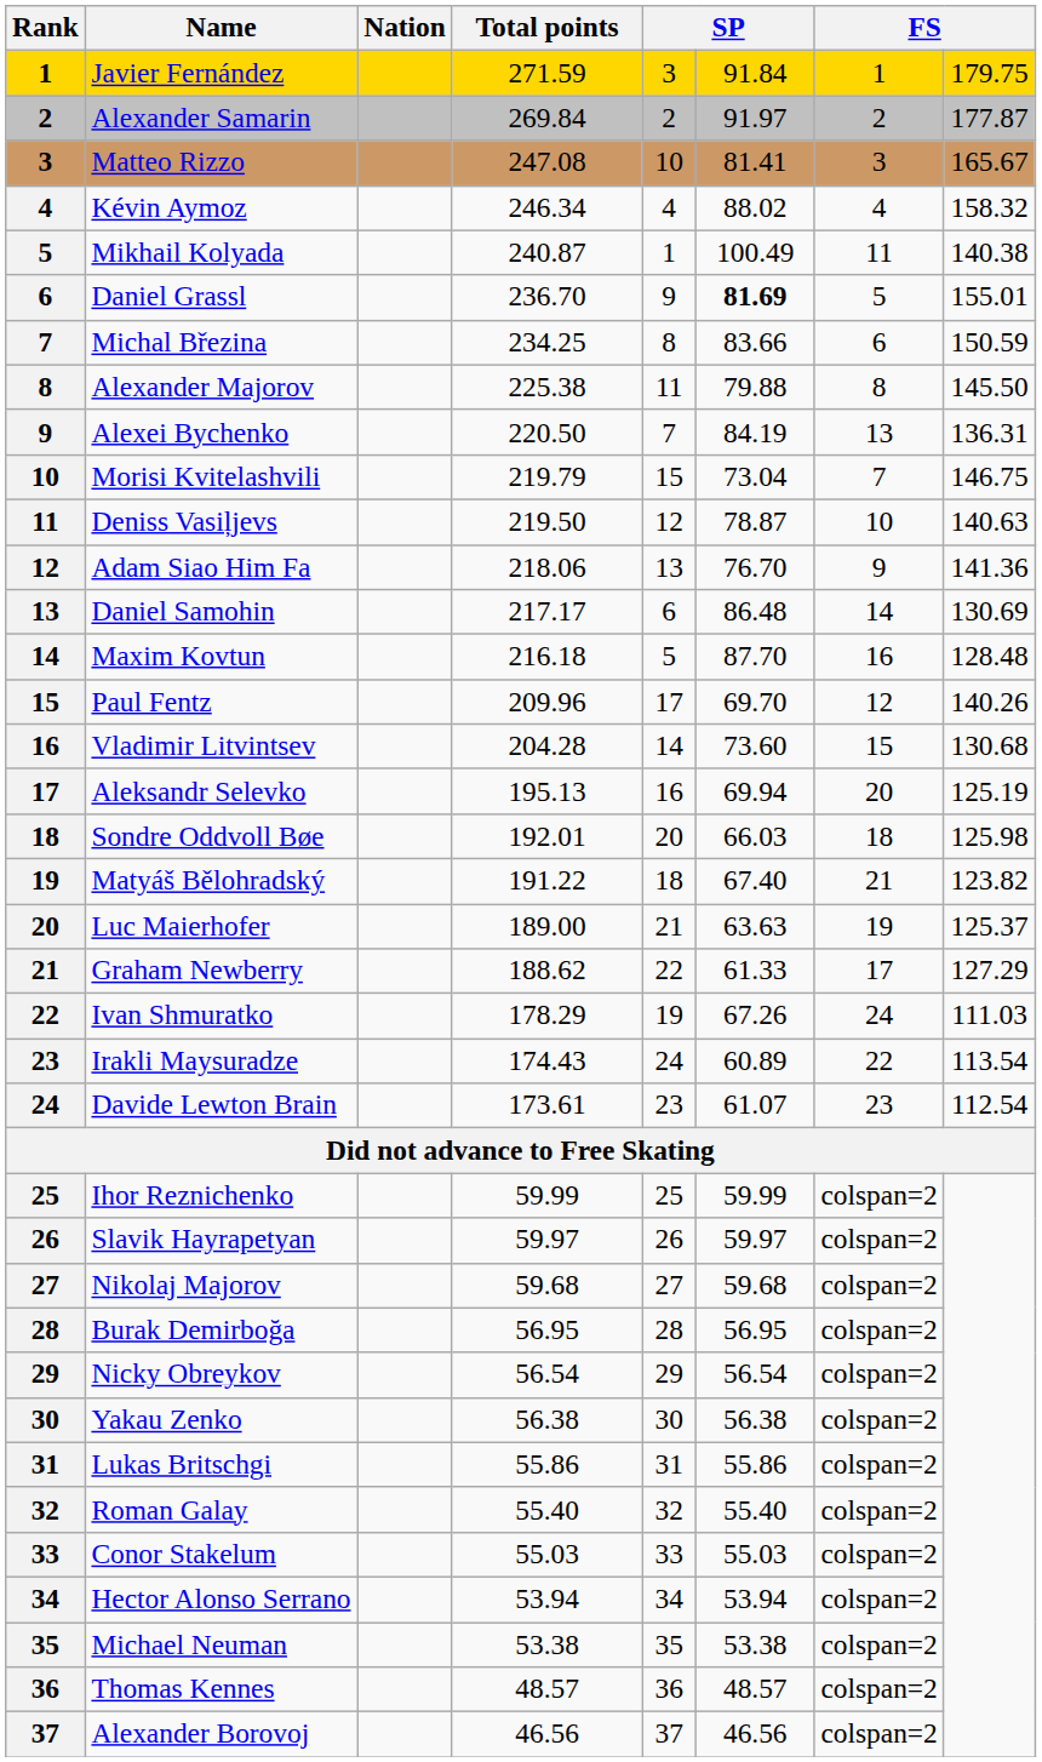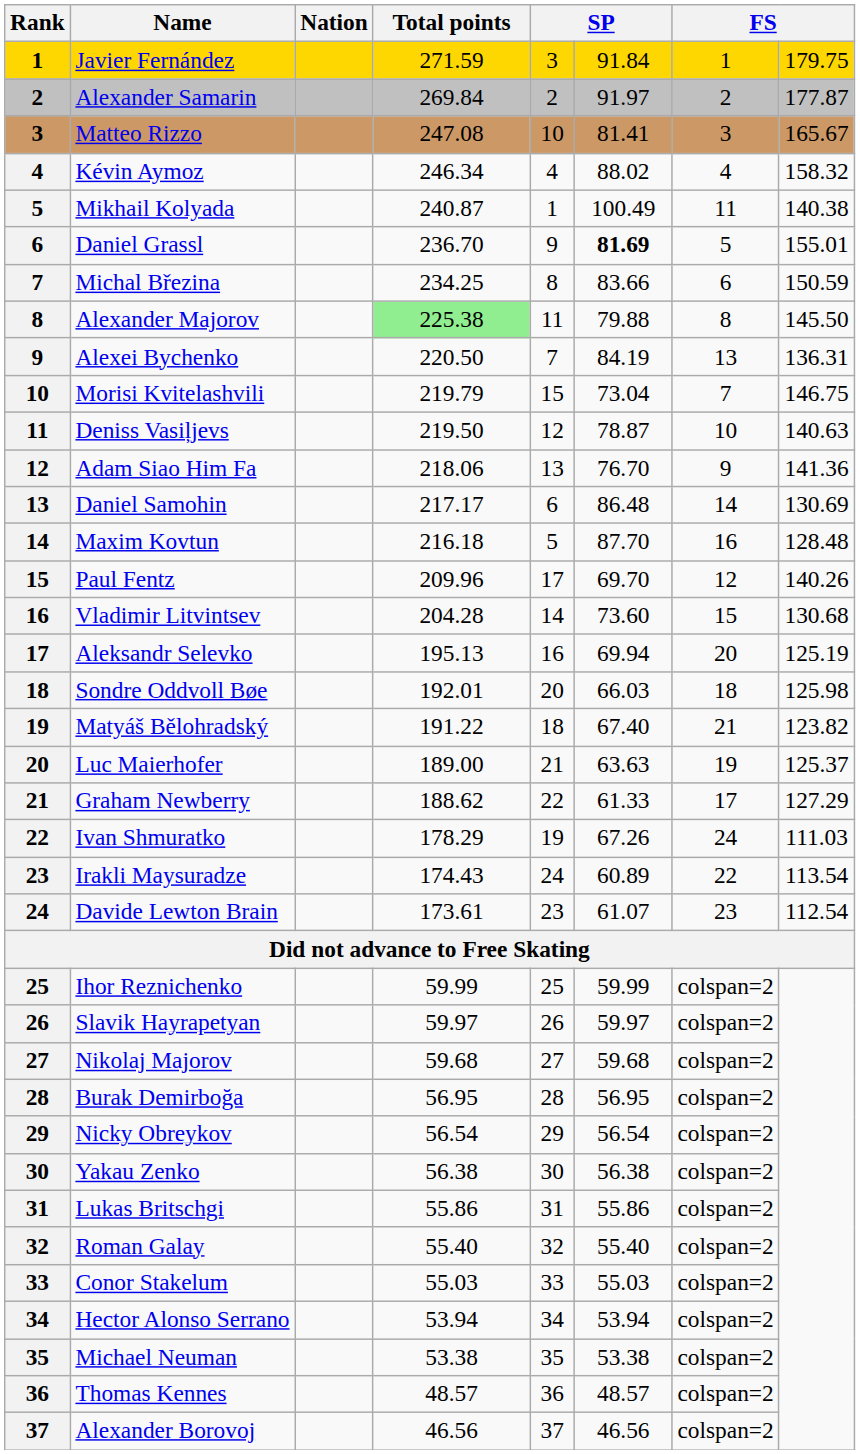Alexander Majorov | Total points: no background -> lightgreen background
